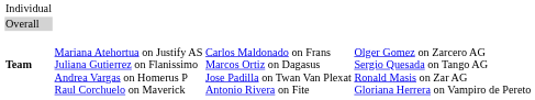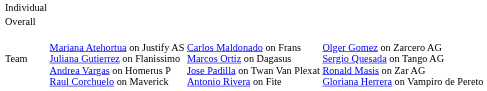Overall | column 1: lightgrey background -> no background
Team | column 1: bold -> normal
